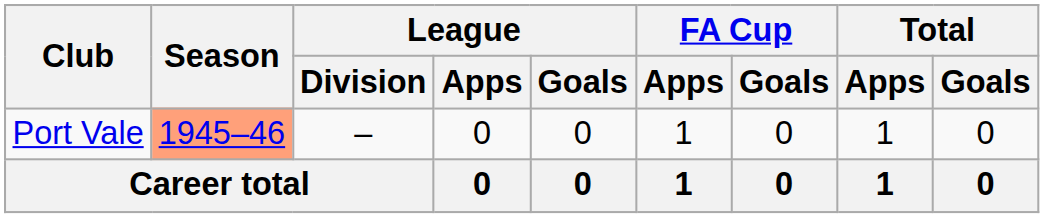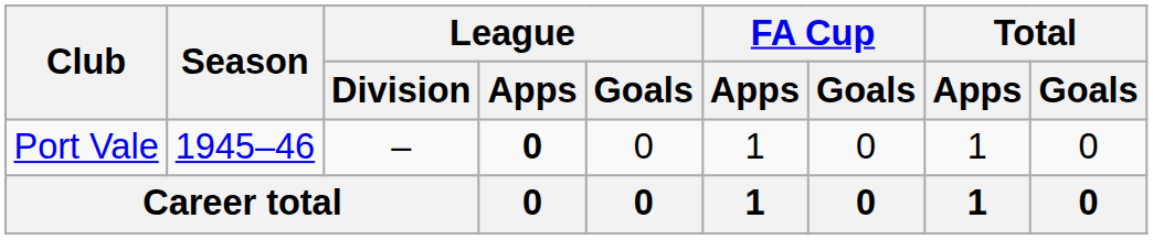Port Vale | Season: lightsalmon background -> no background
Port Vale | League / Apps: normal -> bold
